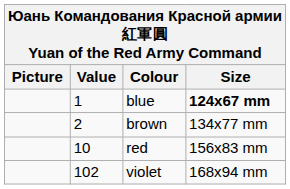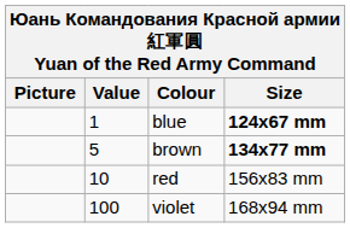brown | Value: 2 -> 5
brown | Size: normal -> bold
violet | Value: 102 -> 100
